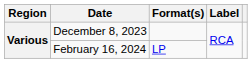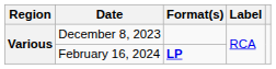February 16, 2024 | Format(s): normal -> bold
